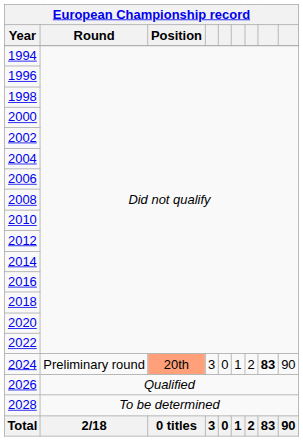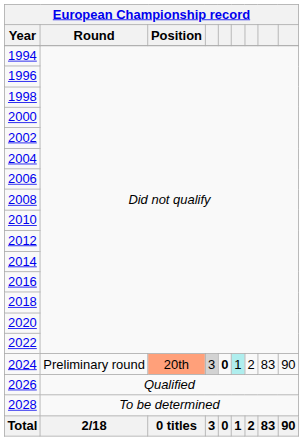2024 | column 4: no background -> lightgrey background
2024 | column 5: normal -> bold
2024 | column 6: no background -> paleturquoise background
2024 | column 8: bold -> normal
